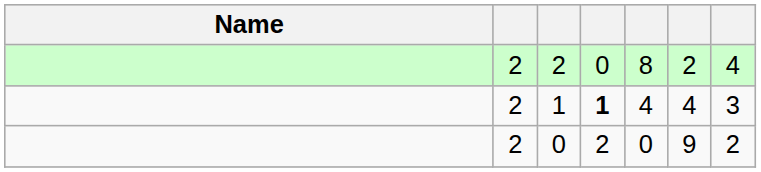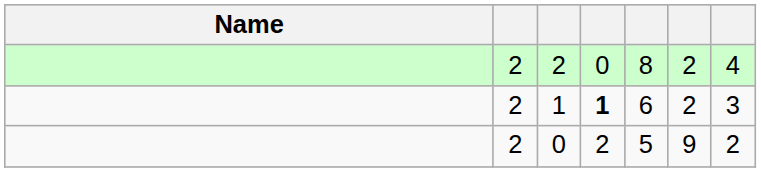row 3 | column 5: 4 -> 6
row 3 | column 6: 4 -> 2
row 4 | column 5: 0 -> 5
